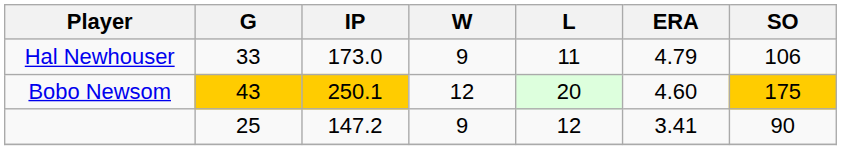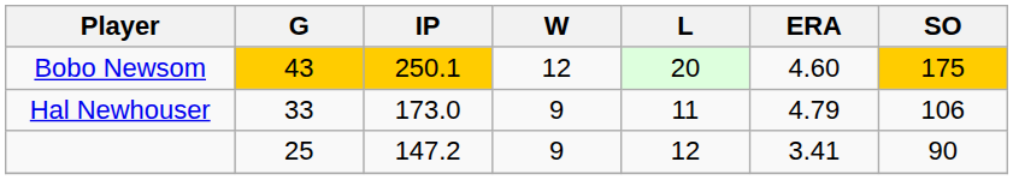rows swapped: Bobo Newsom <-> Hal Newhouser
